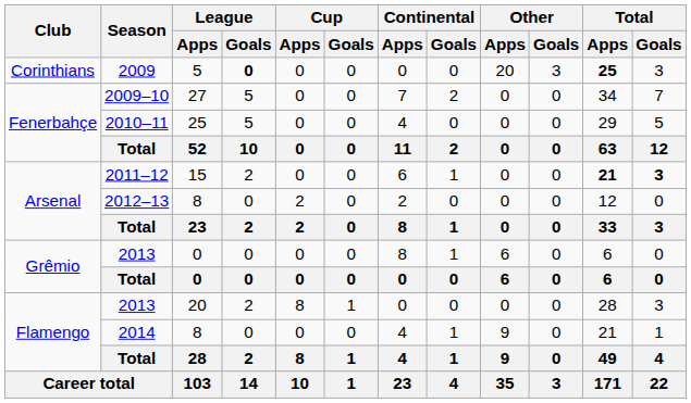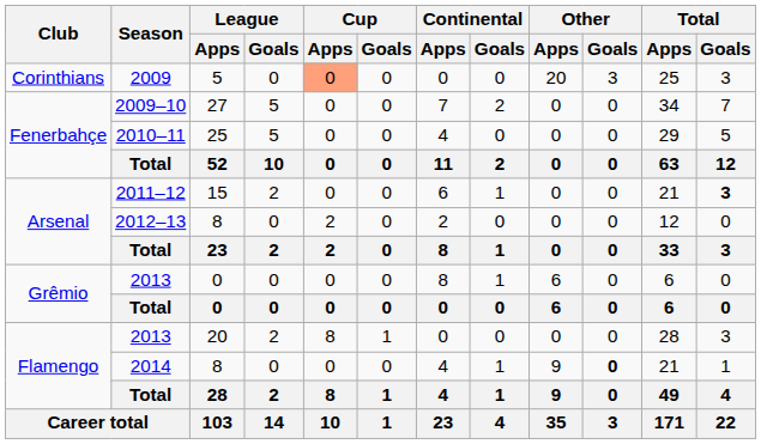2009 | League / Goals: bold -> normal
2009 | Cup / Apps: no background -> lightsalmon background
2009 | Total / Apps: bold -> normal
2011–12 | Total / Apps: bold -> normal
2014 | Other / Goals: normal -> bold
